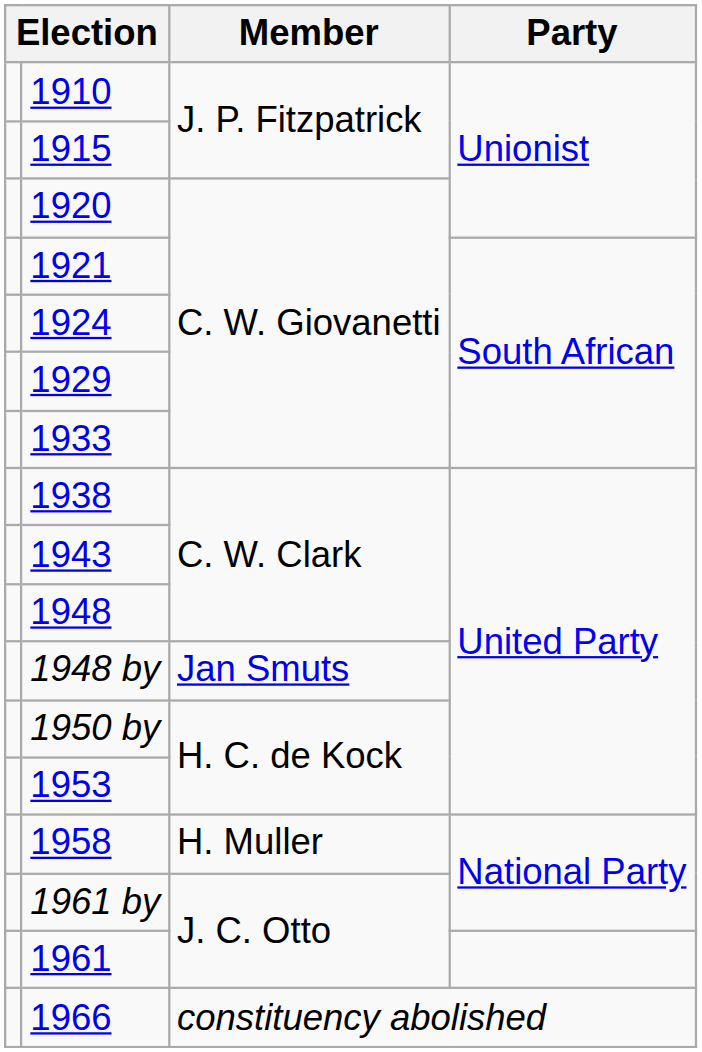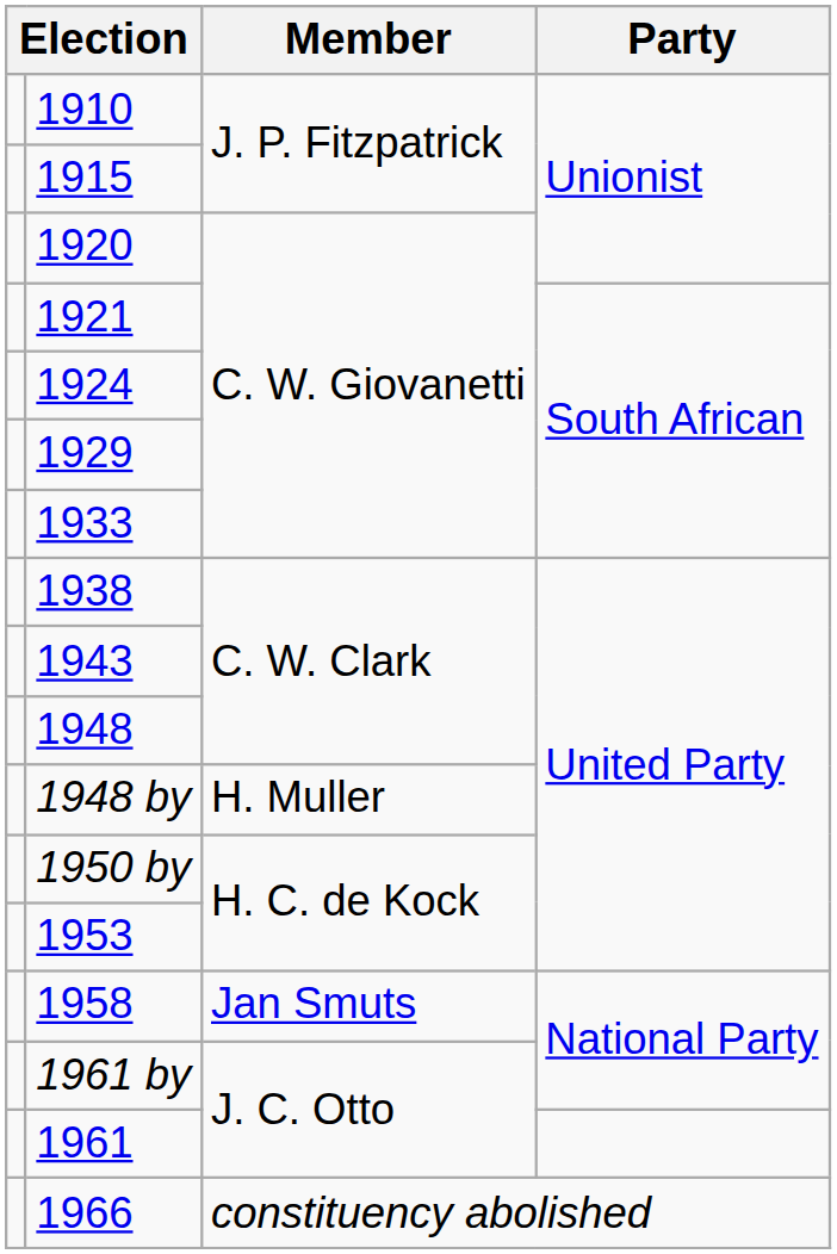1948 by | Member: Jan Smuts -> H. Muller
1958 | Member: H. Muller -> Jan Smuts
